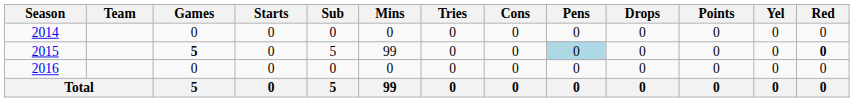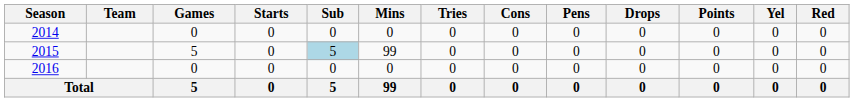2015 | Games: bold -> normal
2015 | Sub: no background -> lightblue background
2015 | Pens: lightblue background -> no background
2015 | Red: bold -> normal
